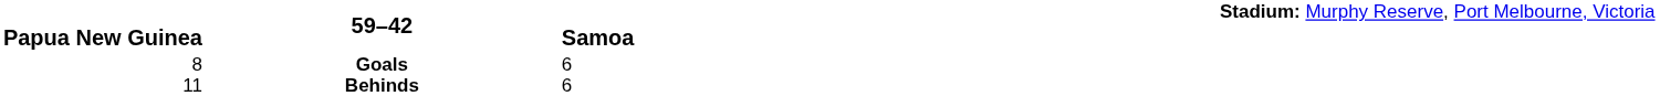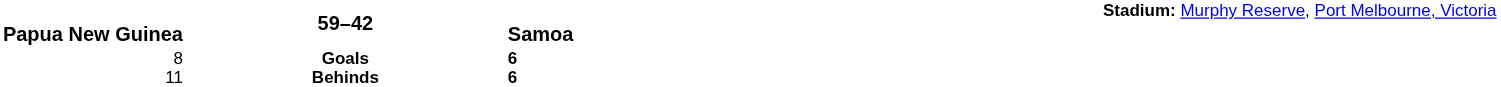8 11 | column 3: normal -> bold
